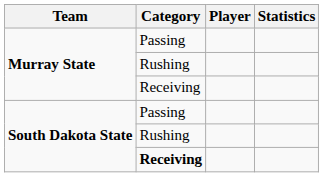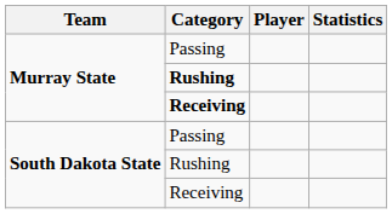Murray State / Rushing | Category: normal -> bold
Murray State / Receiving | Category: normal -> bold
South Dakota State / Receiving | Category: bold -> normal
